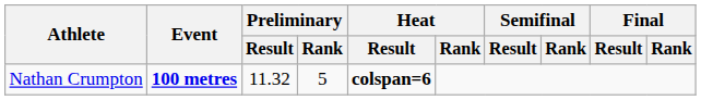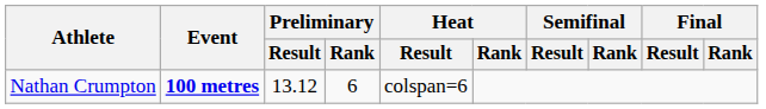Nathan Crumpton | Preliminary / Result: 11.32 -> 13.12
Nathan Crumpton | Preliminary / Rank: 5 -> 6
Nathan Crumpton | Heat / Result: bold -> normal
